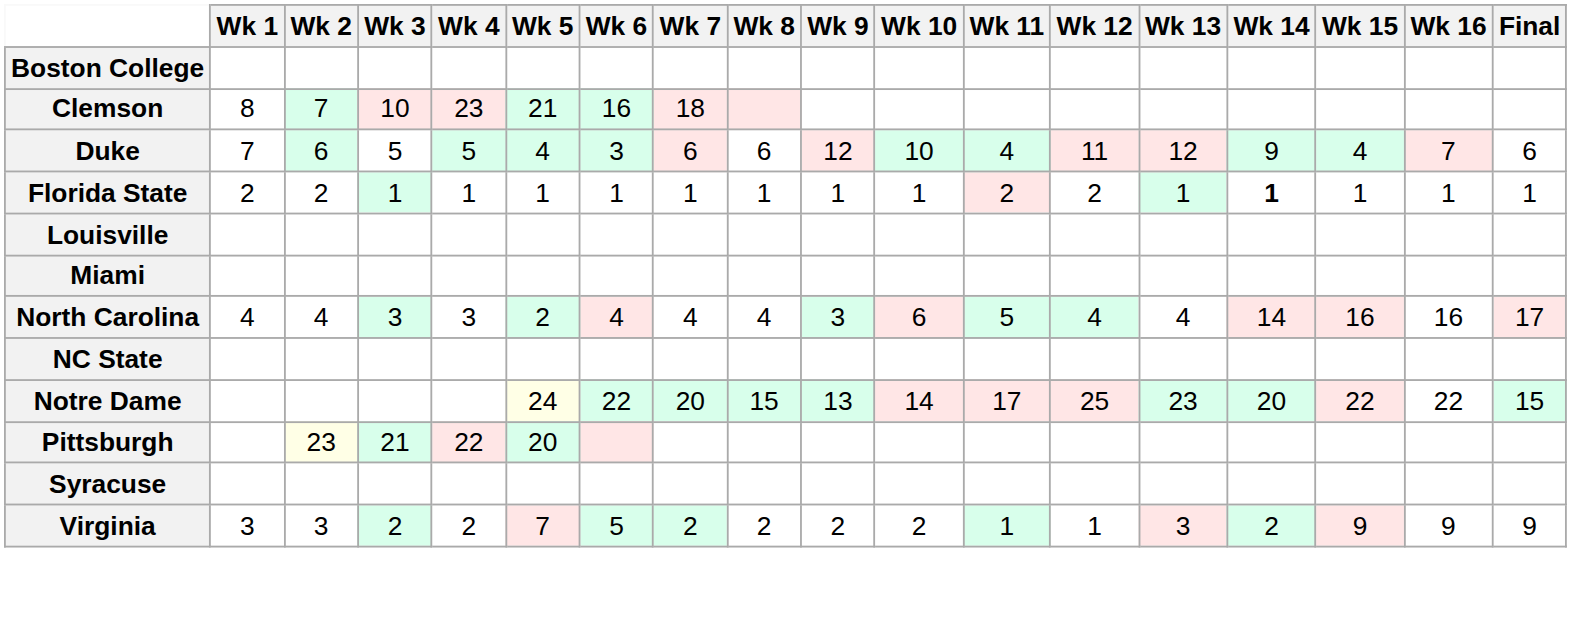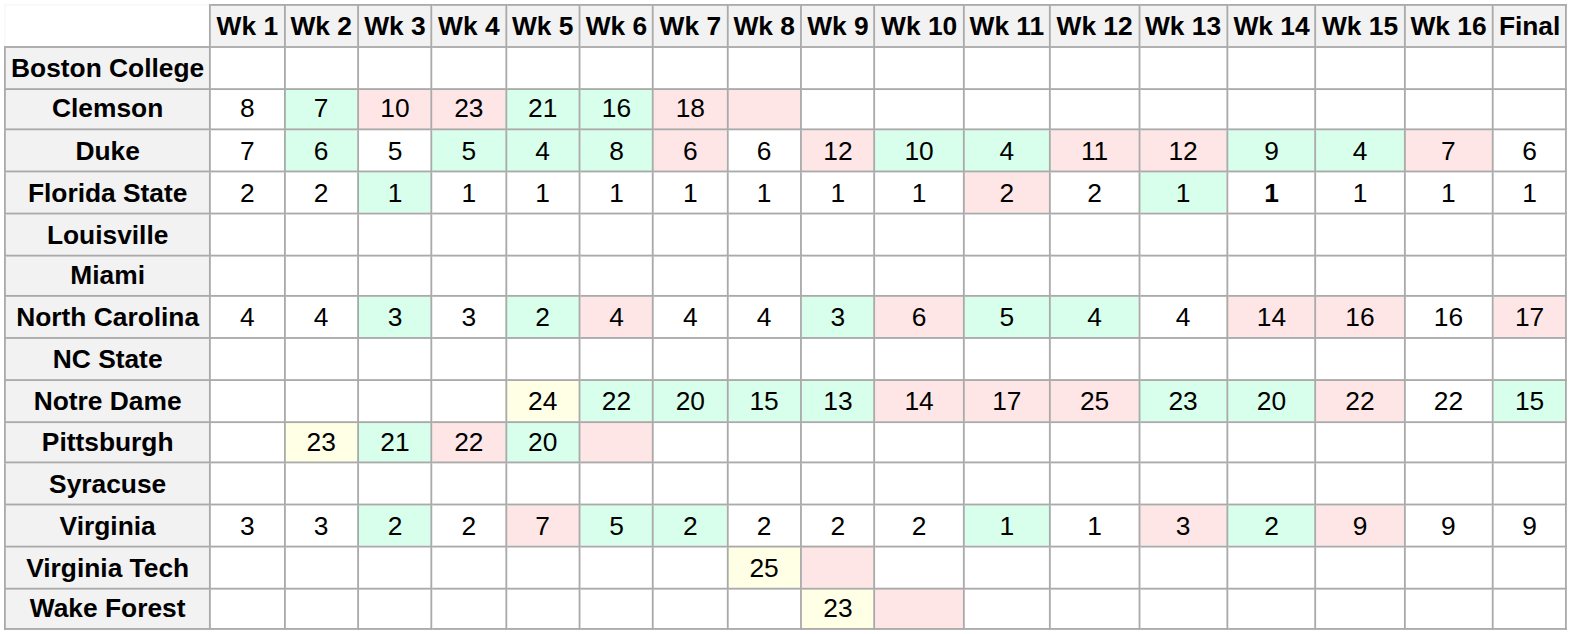Duke | Wk 6: 3 -> 8
+ row: Virginia Tech | 25
+ row: Wake Forest | 23
